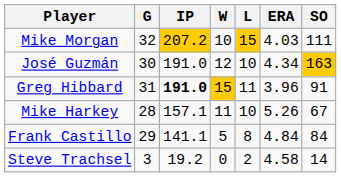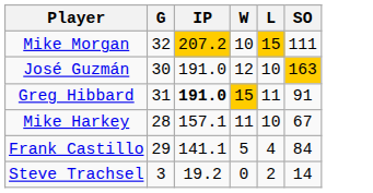- column: ERA | 4.03 | 4.34 | 3.96 | 5.26 | 4.84 | 4.58
Frank Castillo | L: 8 -> 4
